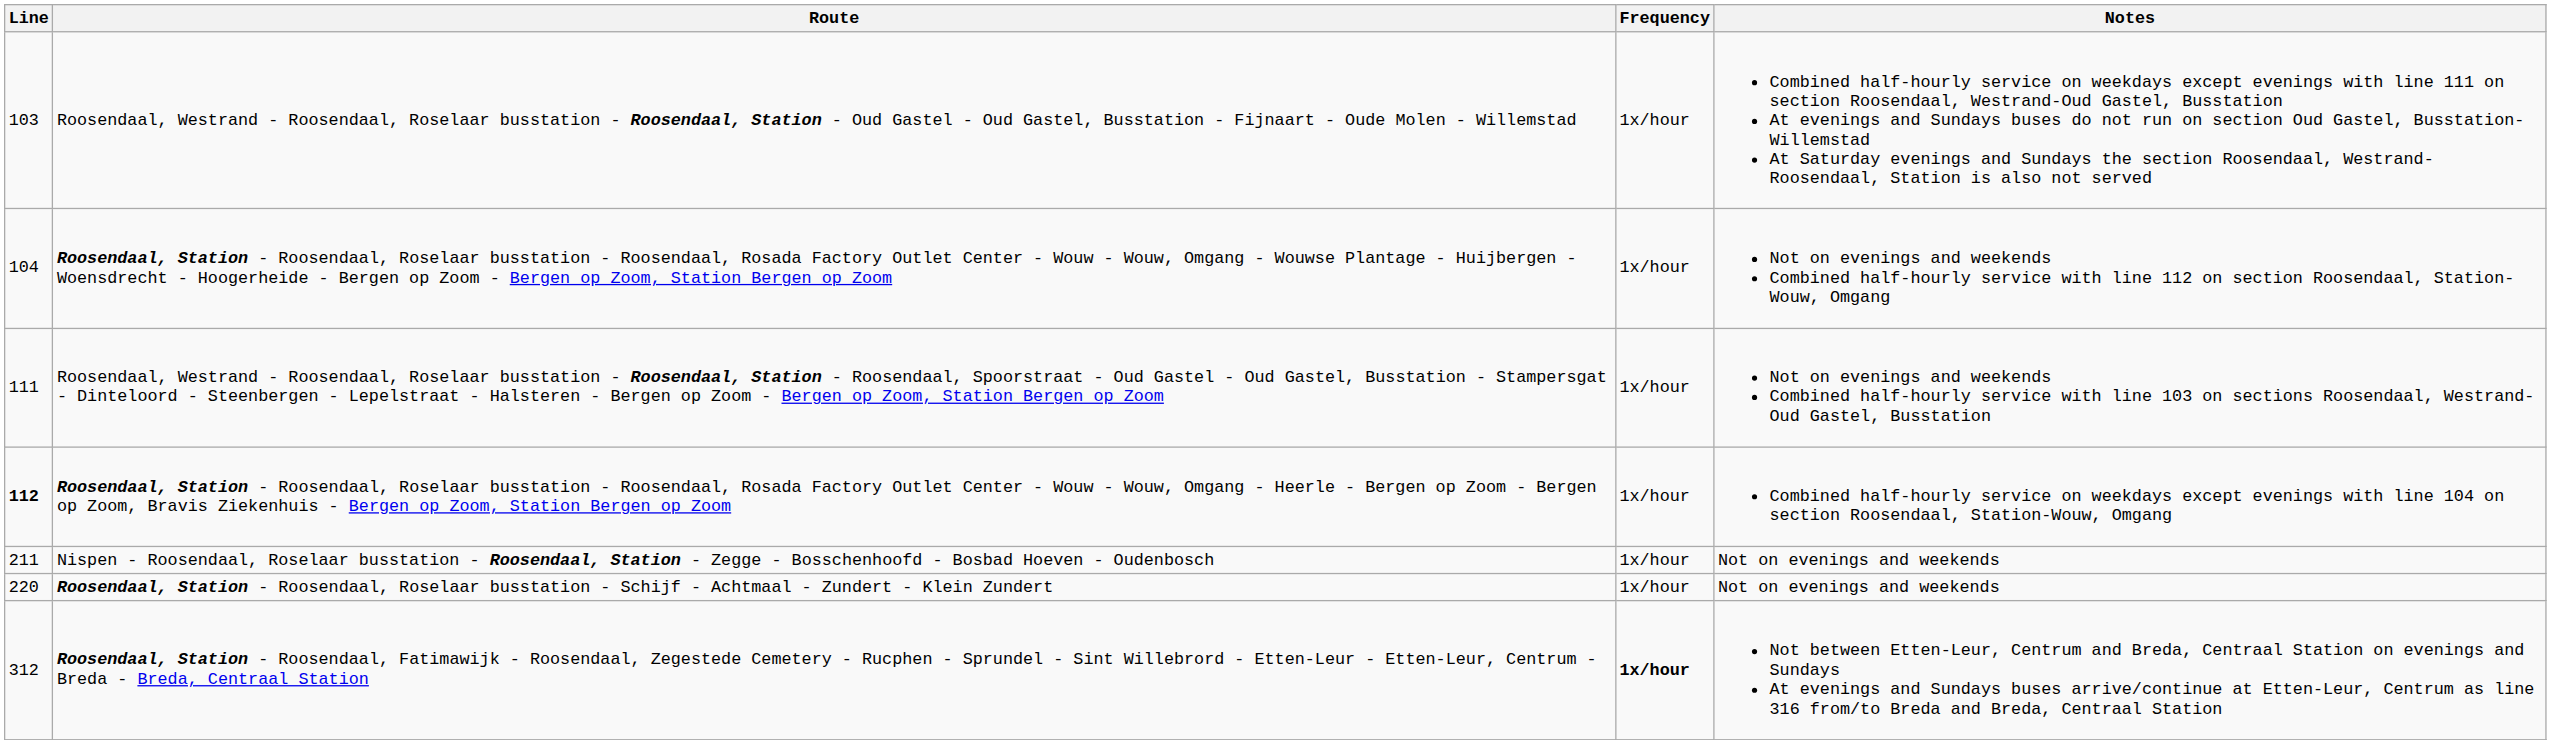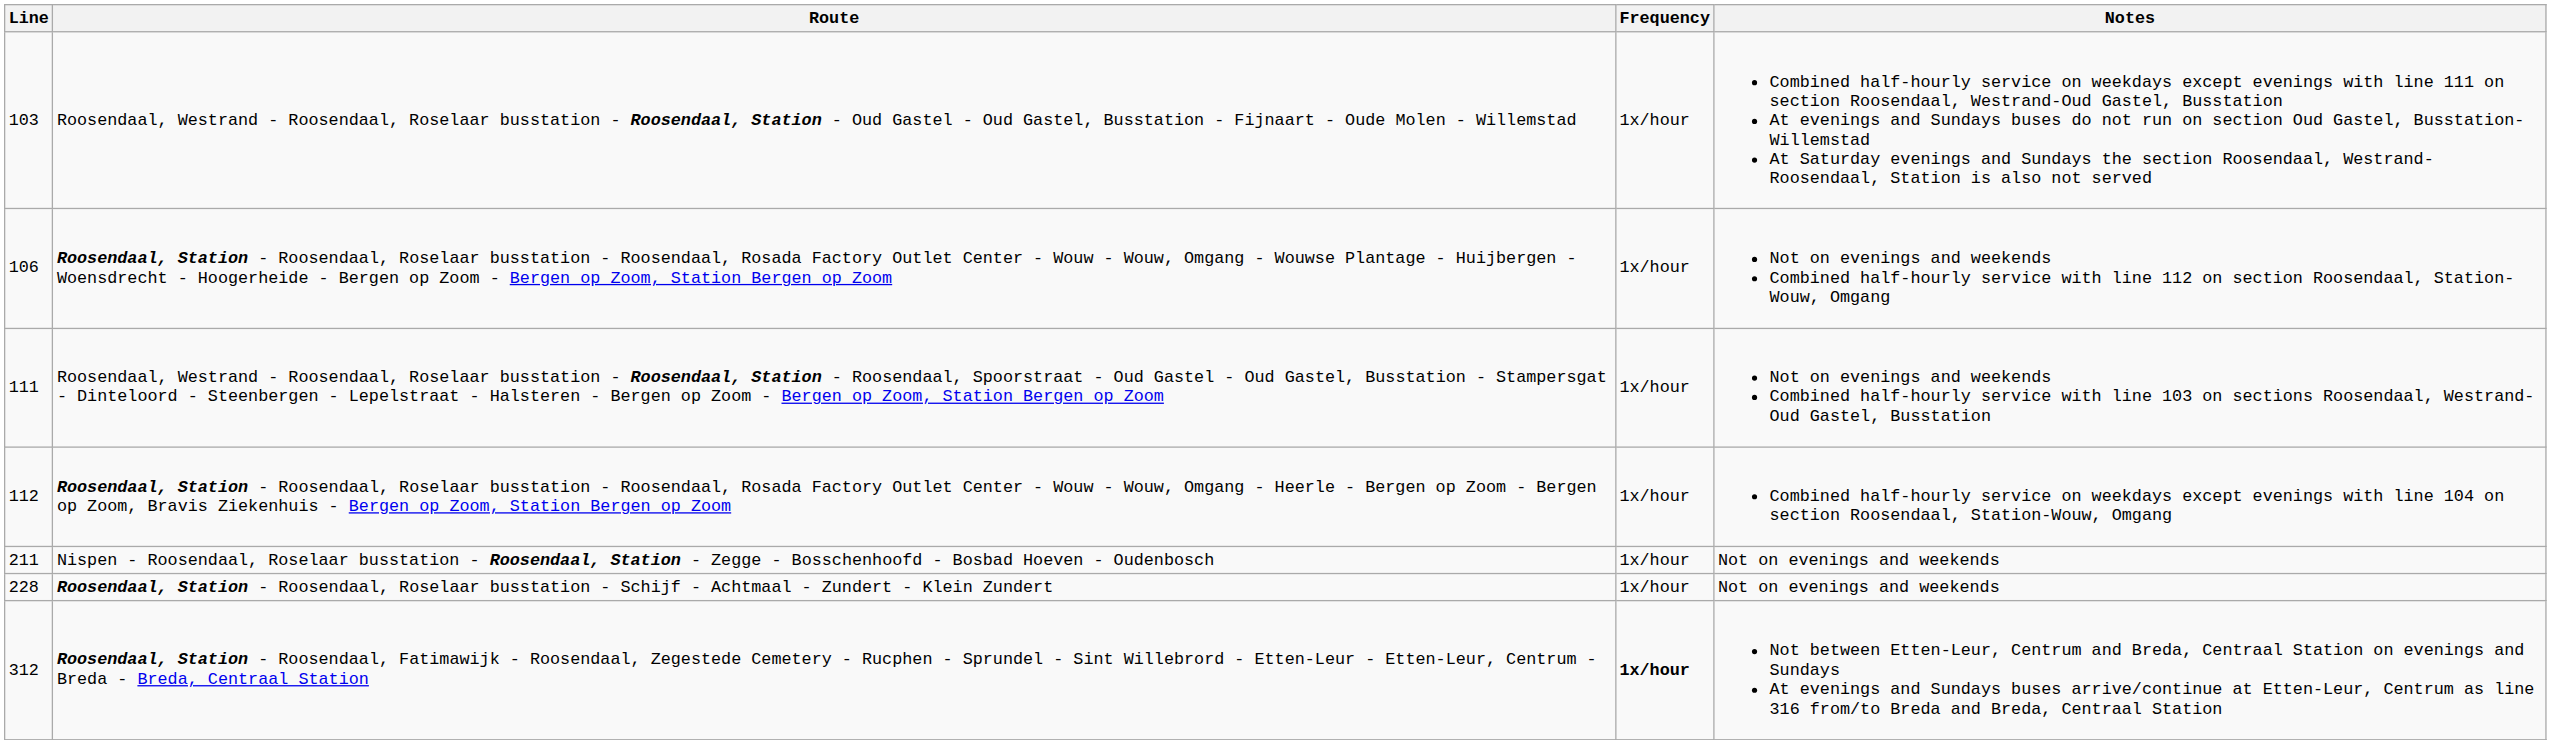row 3 | Line: 104 -> 106
row 5 | Line: bold -> normal
row 7 | Line: 220 -> 228
